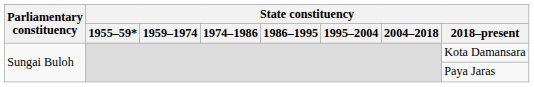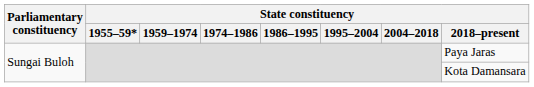row 3 | State constituency / 2018–present: Kota Damansara -> Paya Jaras
row 4 | State constituency / 2018–present: Paya Jaras -> Kota Damansara
